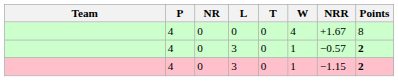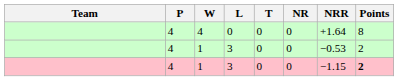columns swapped: W <-> NR
row 2 | NRR: +1.67 -> +1.64
row 3 | NRR: −0.57 -> −0.53
row 3 | Points: bold -> normal
